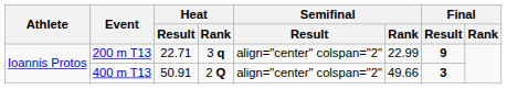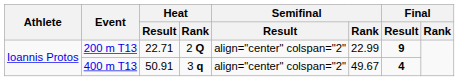200 m T13 | Heat / Rank: 3 q -> 2 Q
400 m T13 | Heat / Rank: 2 Q -> 3 q
400 m T13 | Semifinal / Rank: 49.66 -> 49.67
400 m T13 | Final / Result: 3 -> 4
